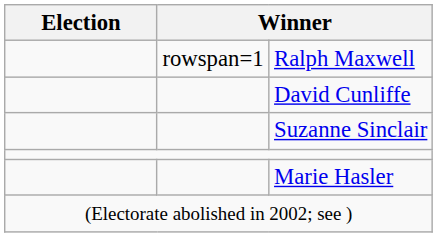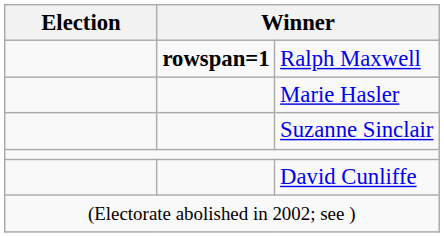Ralph Maxwell | column 2: normal -> bold
rows swapped: Marie Hasler <-> David Cunliffe
